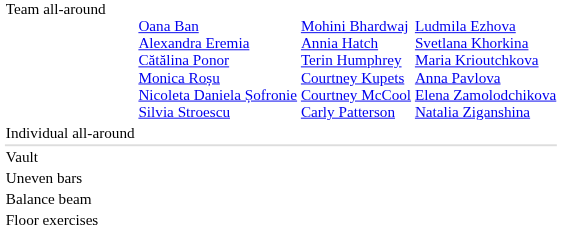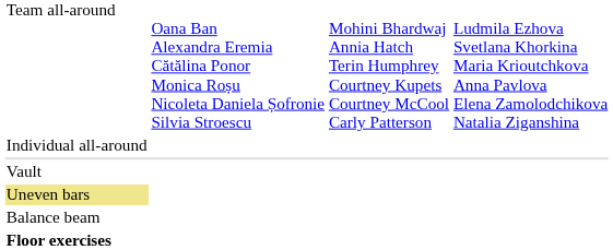Uneven bars | column 1: no background -> khaki background
Floor exercises | column 1: normal -> bold
